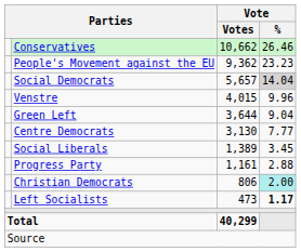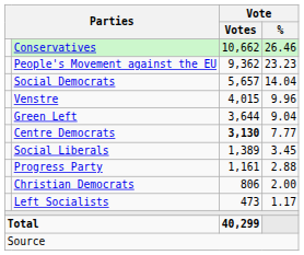Social Democrats | Vote / %: lightgrey background -> no background
Centre Democrats | Vote / Votes: normal -> bold
Christian Democrats | Vote / %: paleturquoise background -> no background
Left Socialists | Vote / %: bold -> normal
